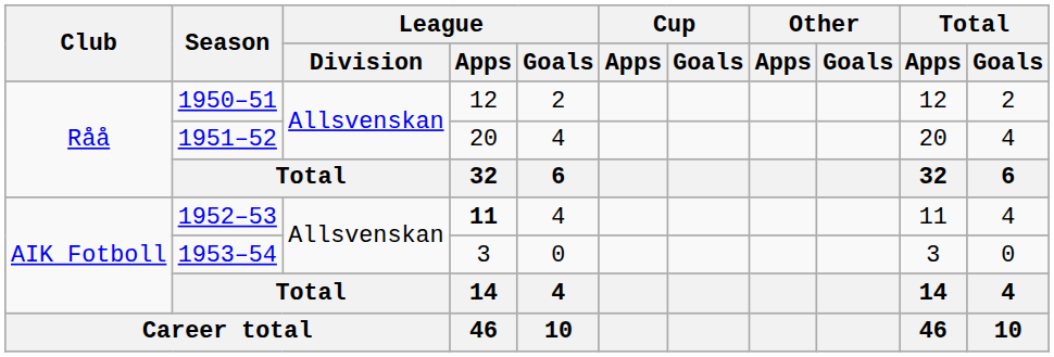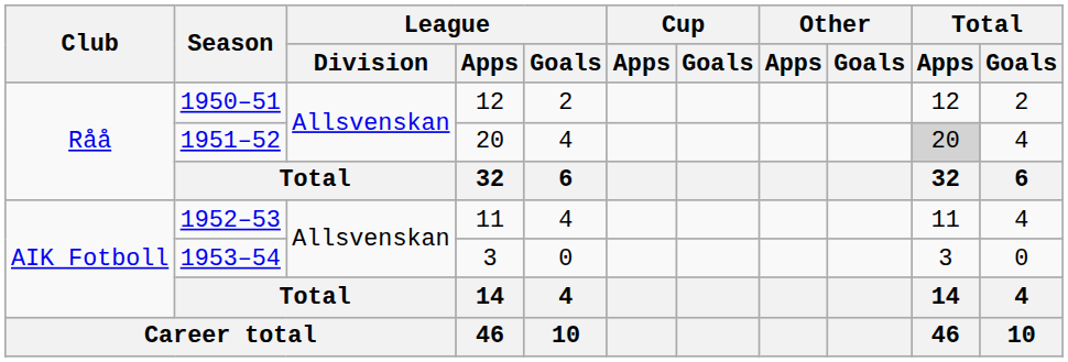1951–52 | Total / Apps: no background -> lightgrey background
1952–53 | League / Apps: bold -> normal
